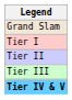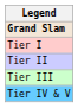Grand Slam | column 1: normal -> bold
Tier IV & V | column 1: bold -> normal
